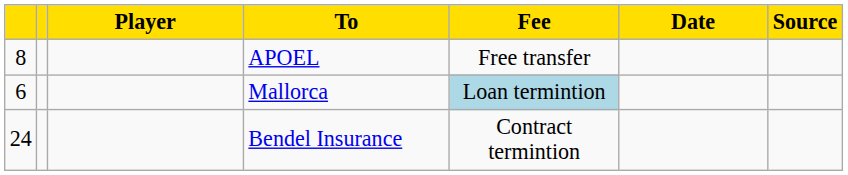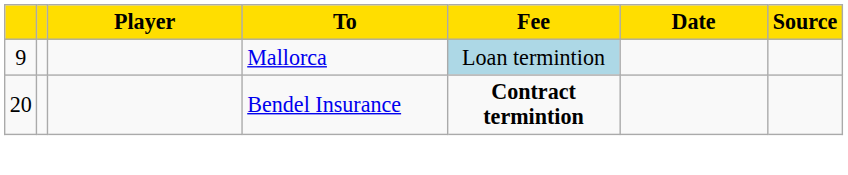- row: 8 | APOEL | Free transfer
Mallorca | column 1: 6 -> 9
Bendel Insurance | column 1: 24 -> 20
Bendel Insurance | Fee: normal -> bold
